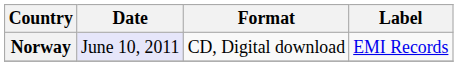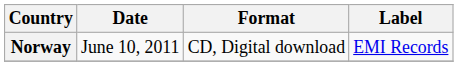Norway | Date: lavender background -> no background
